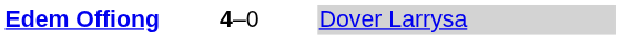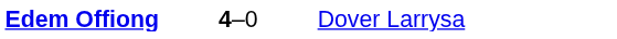Edem Offiong | column 3: lightgrey background -> no background
